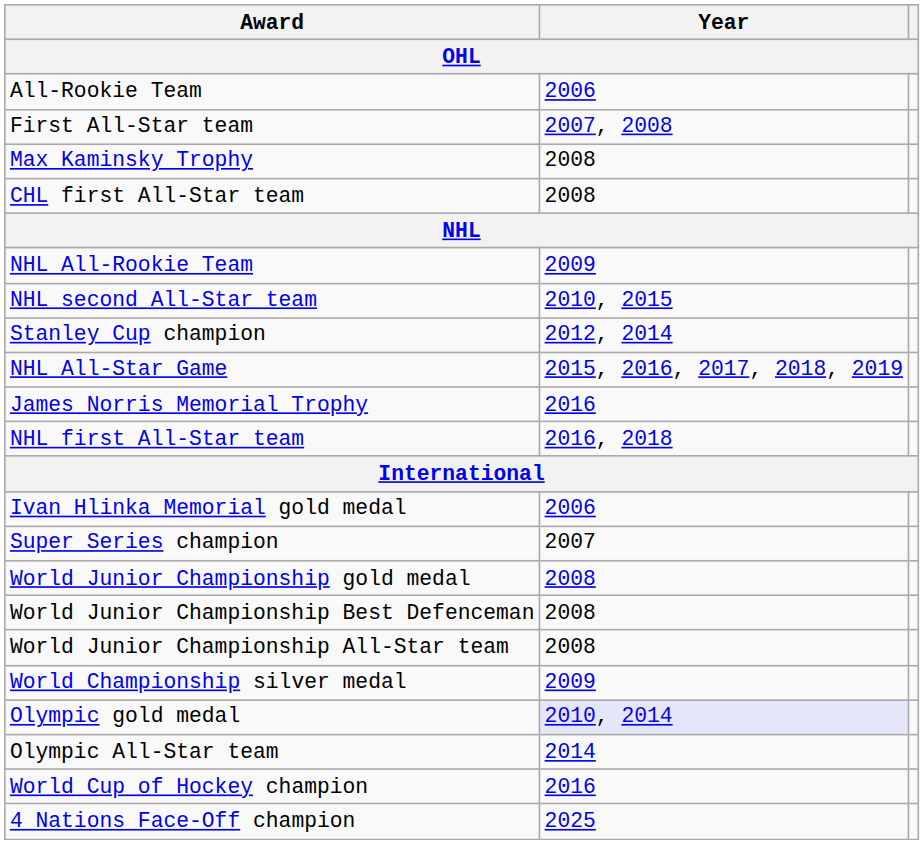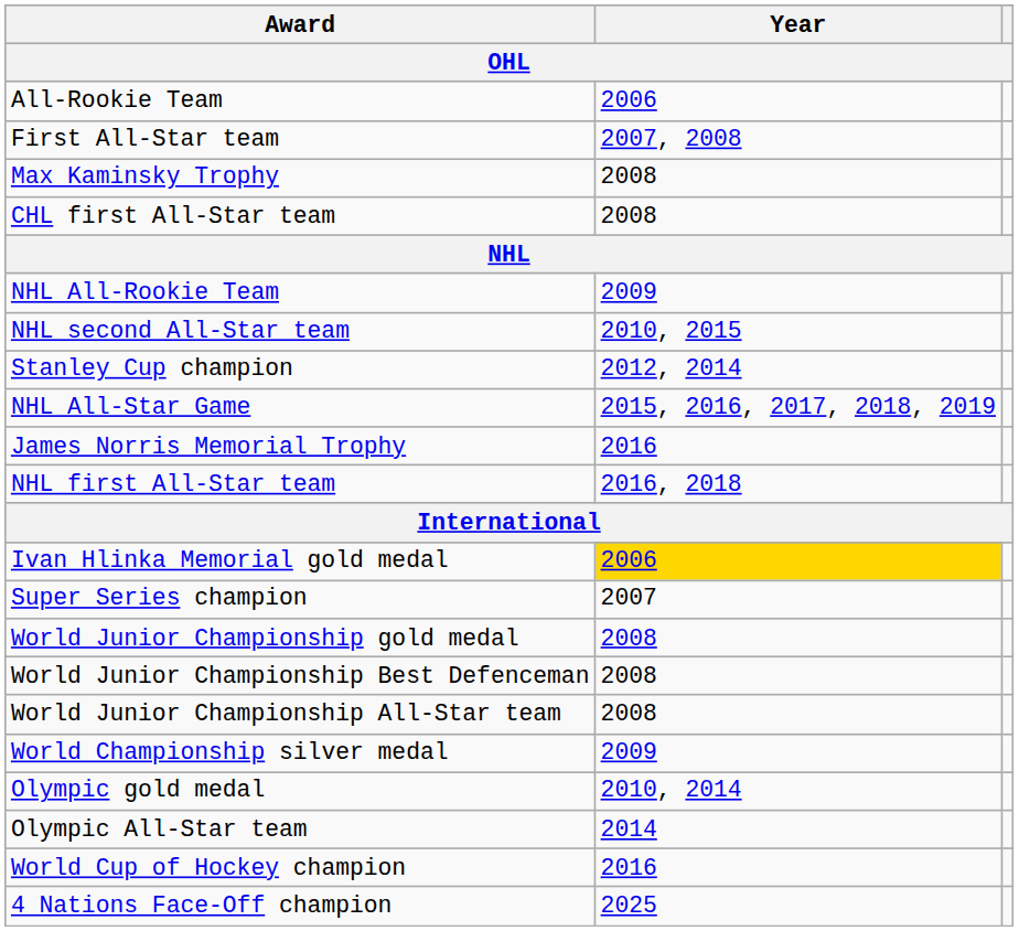Ivan Hlinka Memorial gold medal | Year: no background -> gold background
Olympic gold medal | Year: lavender background -> no background
